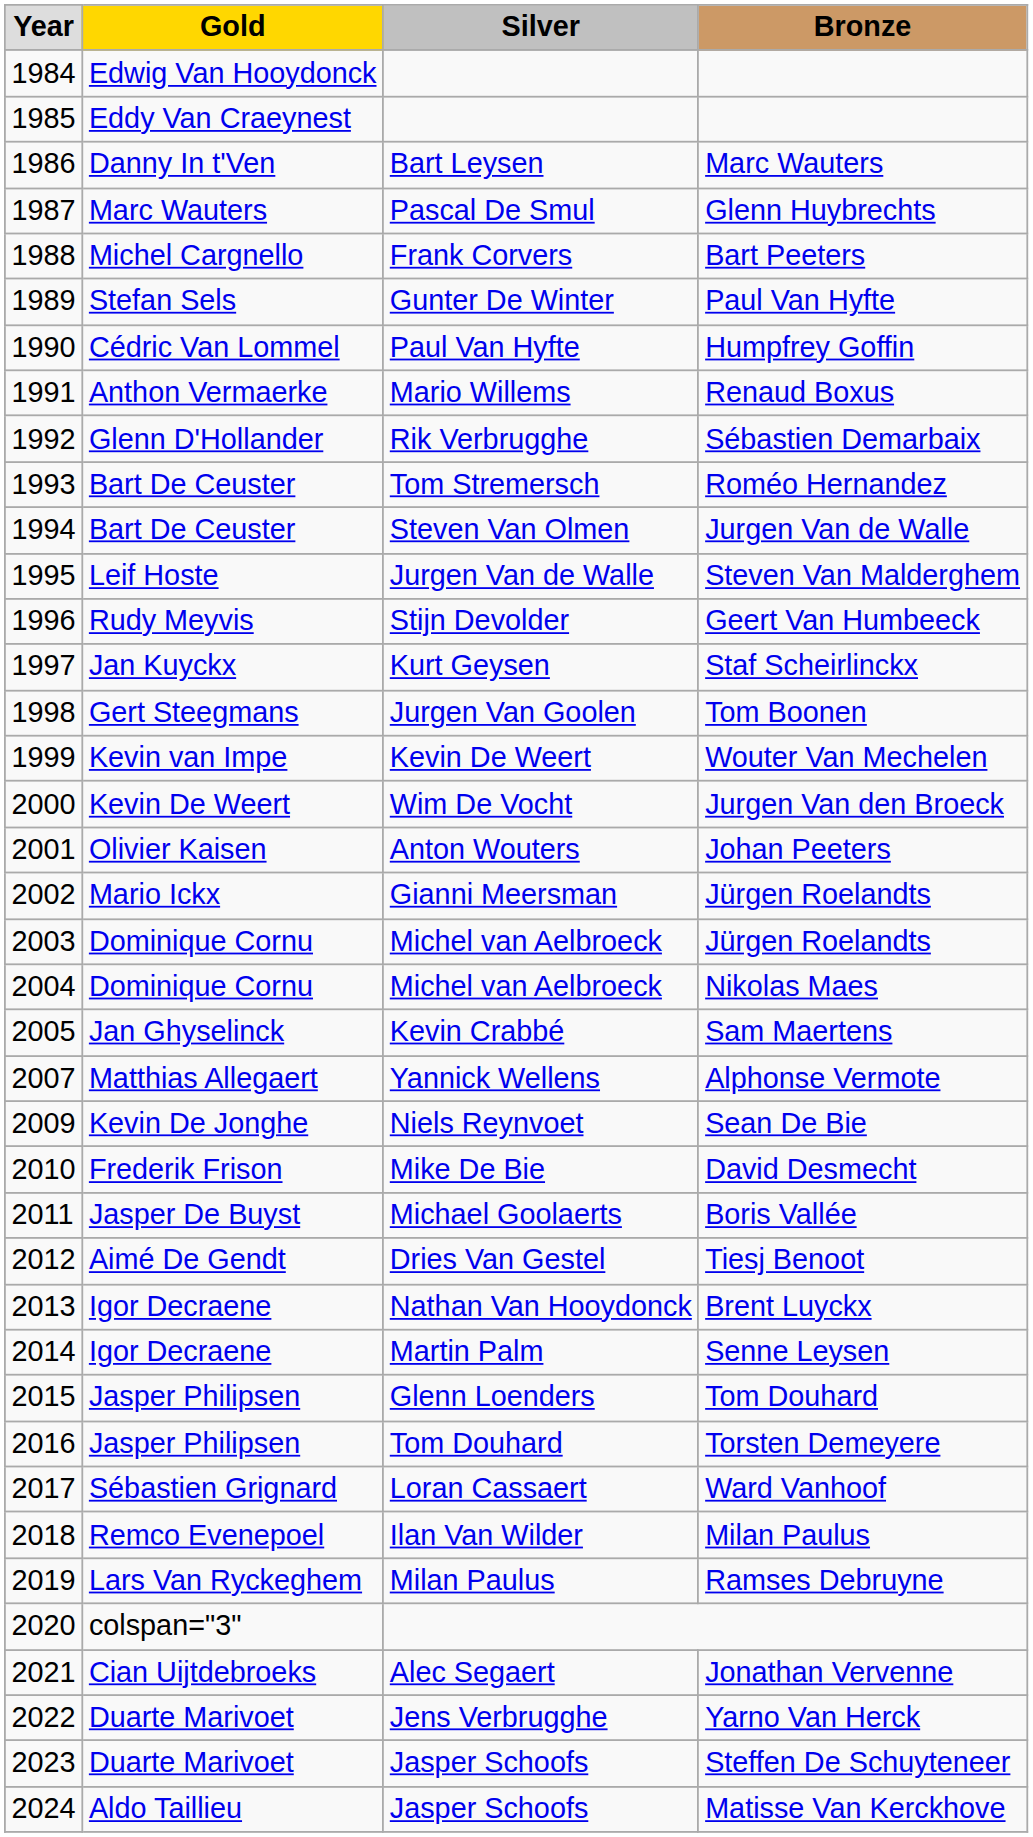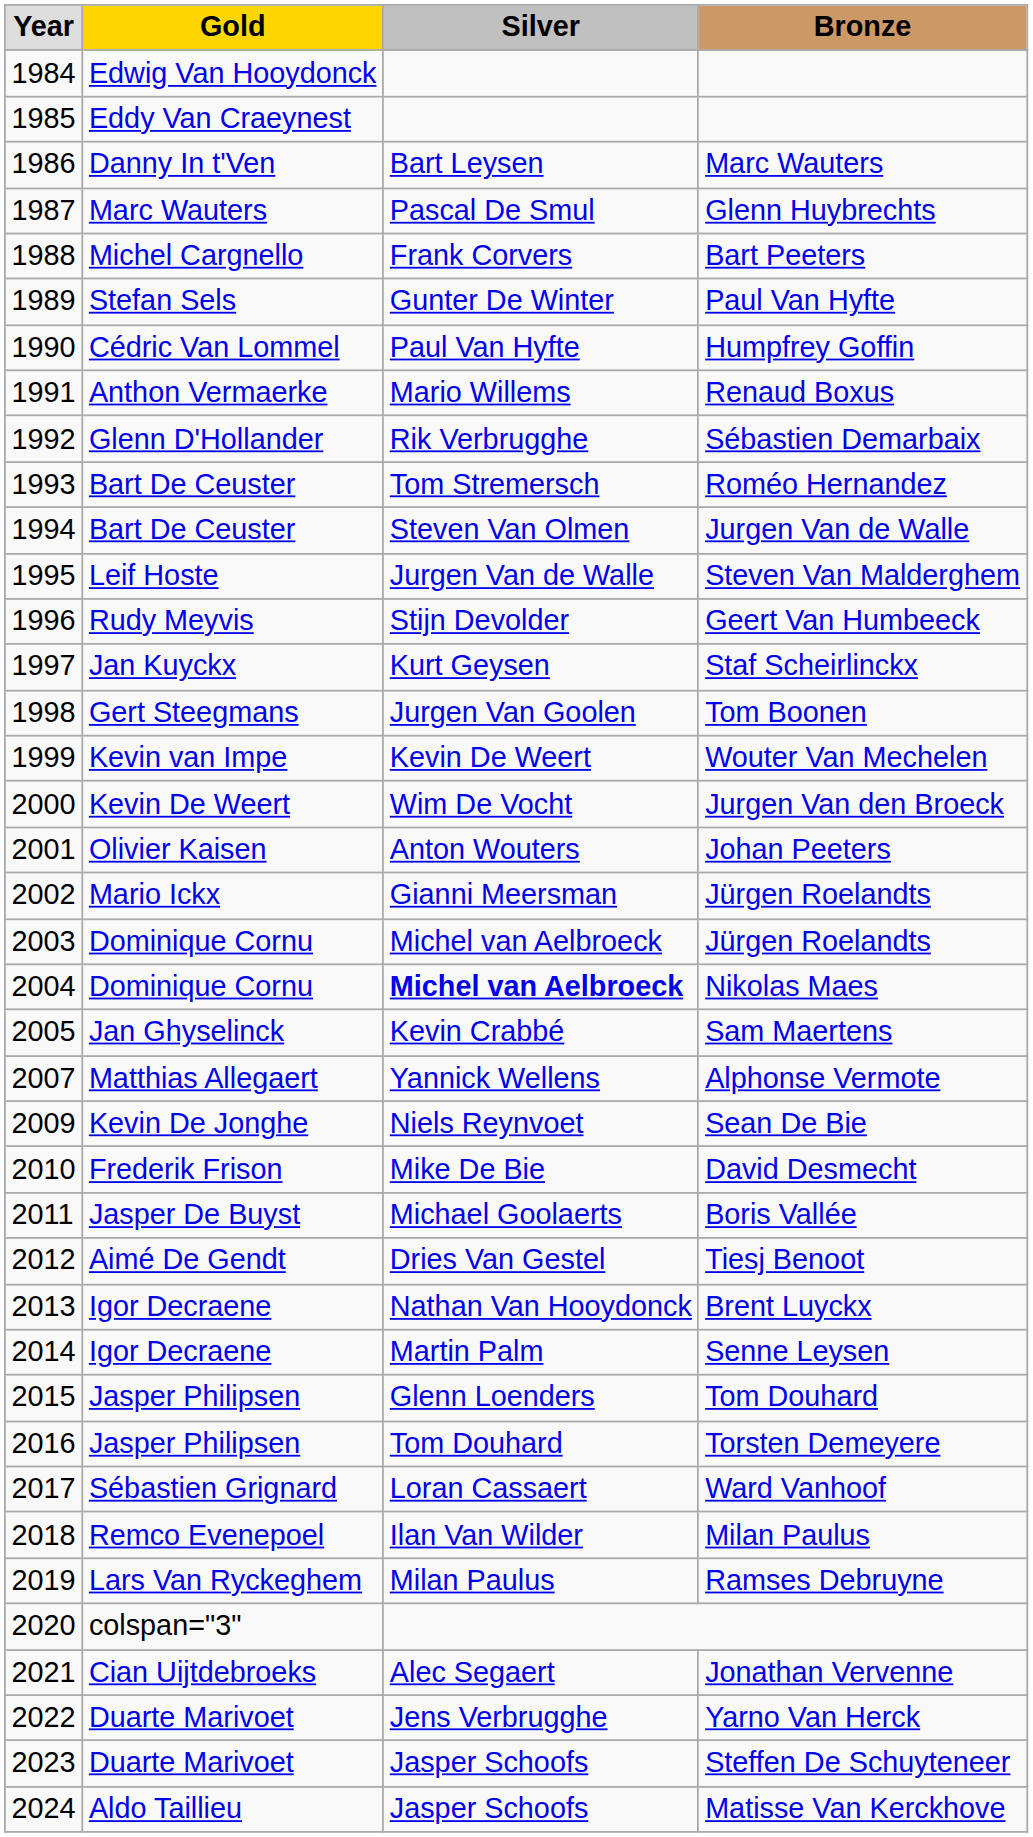Nikolas Maes | Silver: normal -> bold
